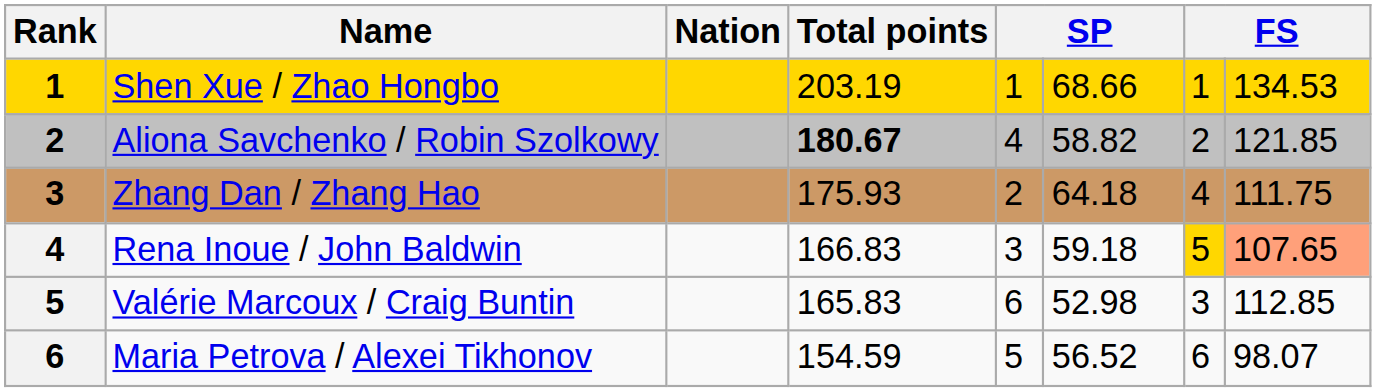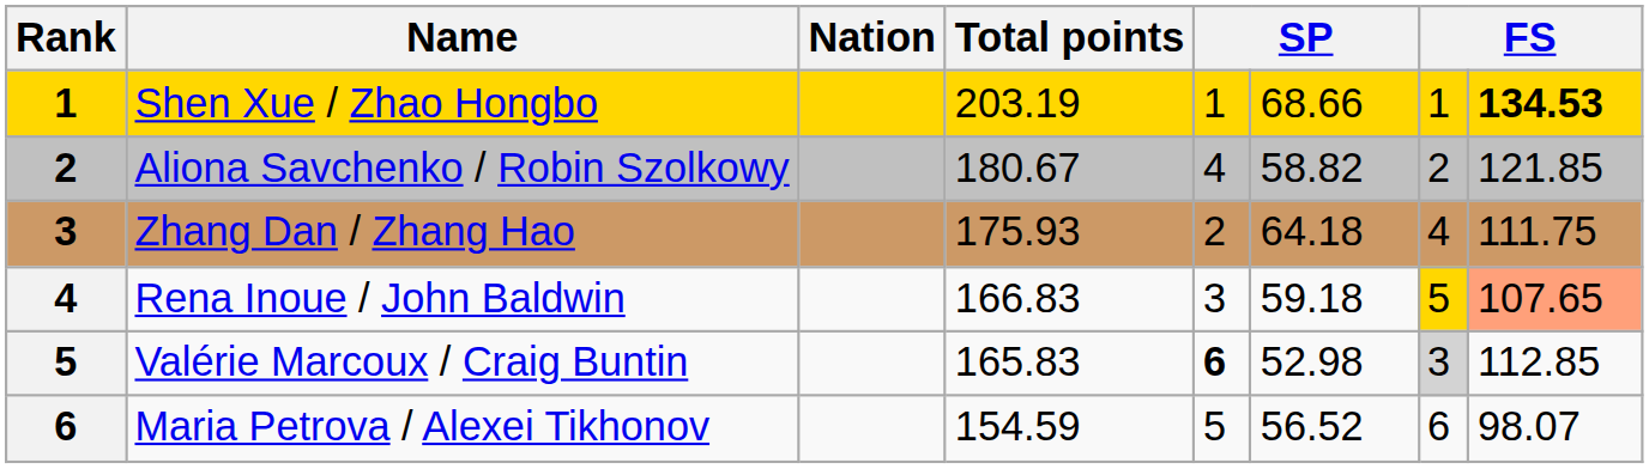Shen Xue / Zhao Hongbo | column 8: normal -> bold
Aliona Savchenko / Robin Szolkowy | Total points: bold -> normal
Valérie Marcoux / Craig Buntin | column 5: normal -> bold
Valérie Marcoux / Craig Buntin | column 7: no background -> lightgrey background
